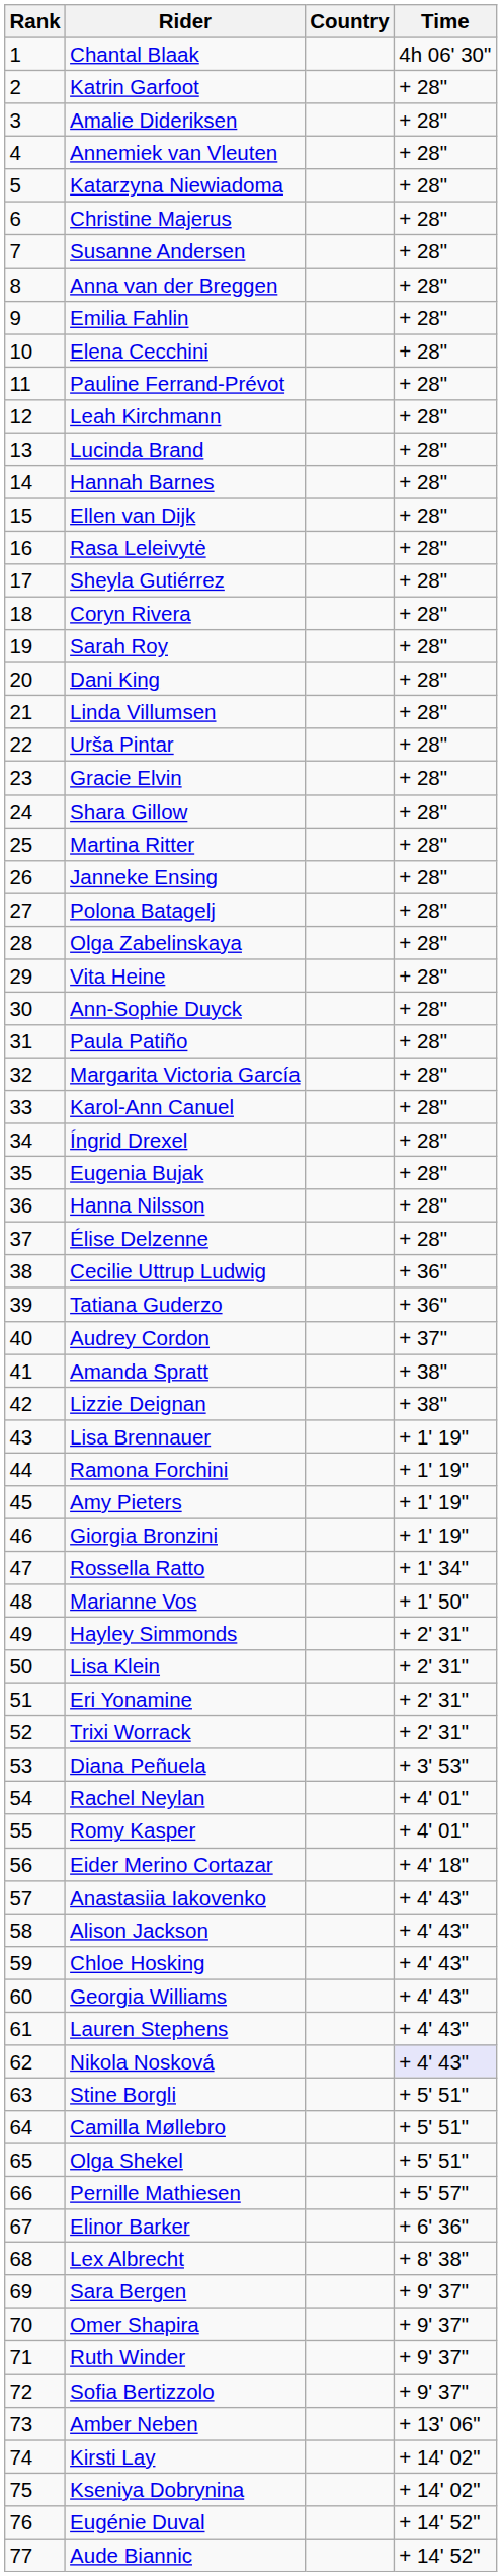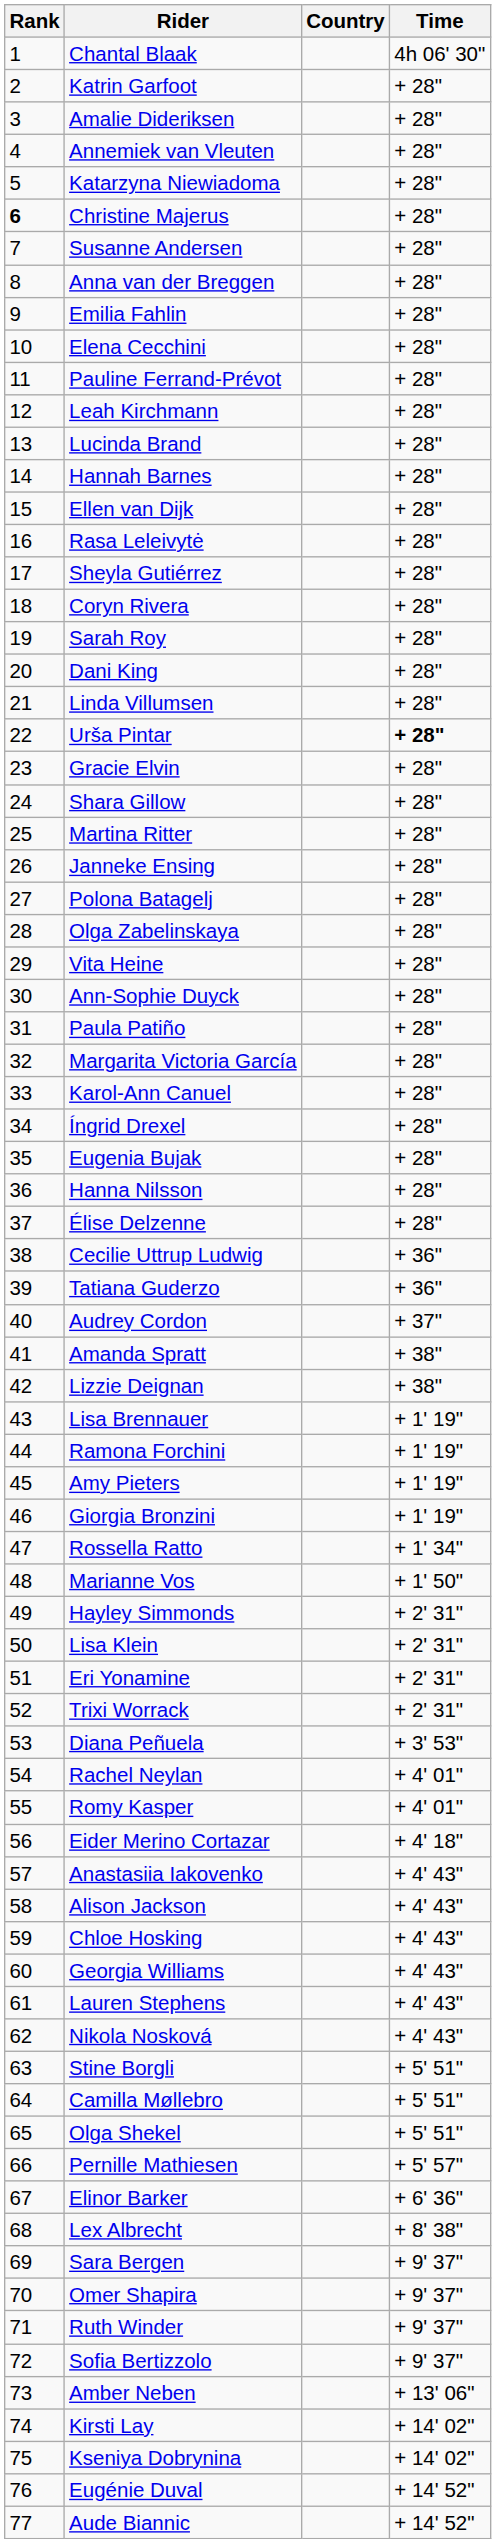Christine Majerus | Rank: normal -> bold
Urša Pintar | Time: normal -> bold
Nikola Nosková | Time: lavender background -> no background
